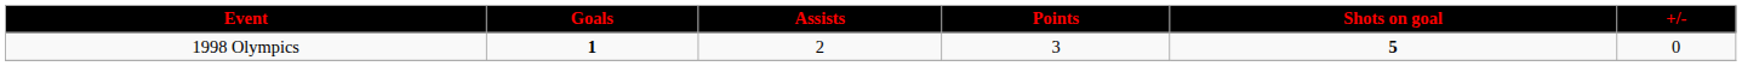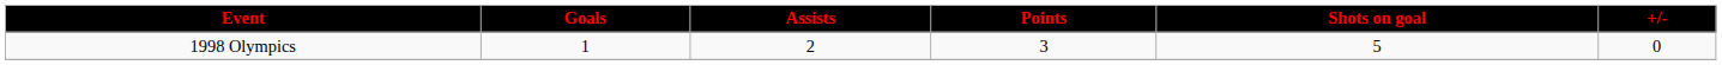1998 Olympics | Goals: bold -> normal
1998 Olympics | Shots on goal: bold -> normal
